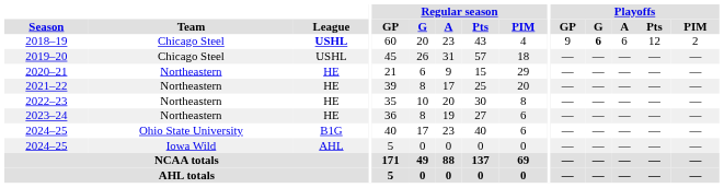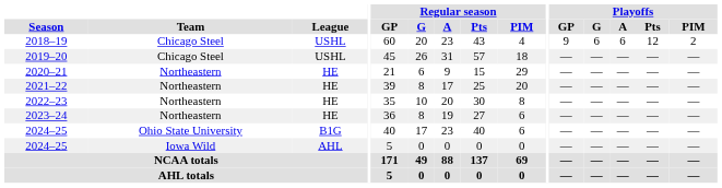2018–19 | League: bold -> normal
2018–19 | Playoffs / G: bold -> normal
